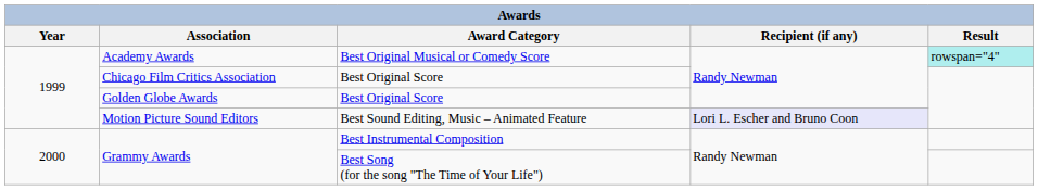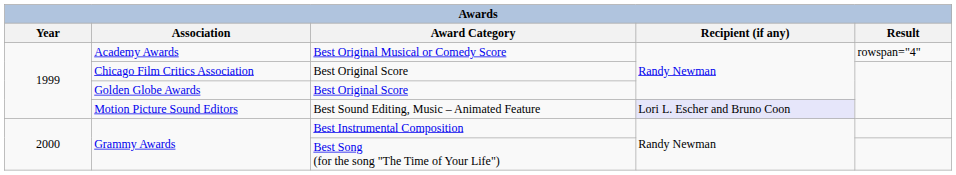Academy Awards | Result: paleturquoise background -> no background
